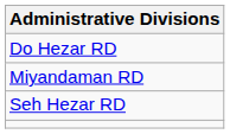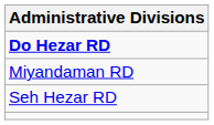row 2 | column 1: normal -> bold
